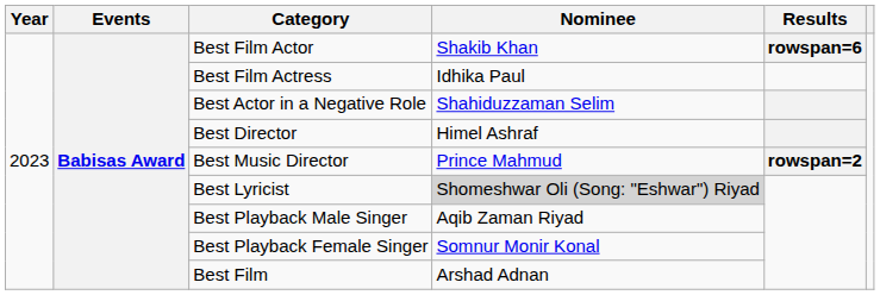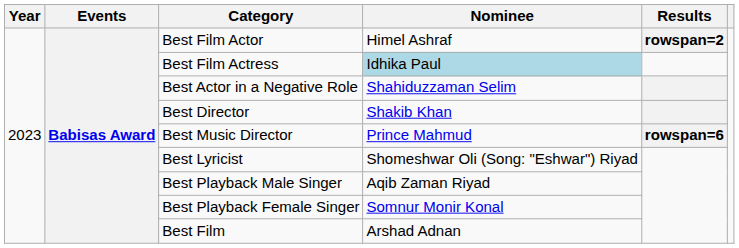Best Film Actor | Nominee: Shakib Khan -> Himel Ashraf
Best Film Actor | Results: rowspan=6 -> rowspan=2
Best Film Actress | Nominee: no background -> lightblue background
Best Director | Nominee: Himel Ashraf -> Shakib Khan
Best Music Director | Results: rowspan=2 -> rowspan=6
Best Lyricist | Nominee: lightgrey background -> no background
